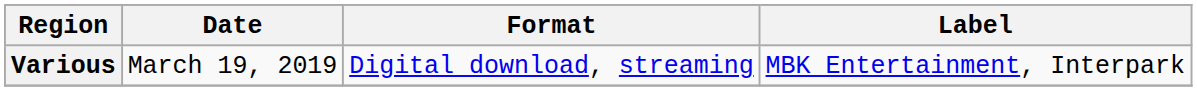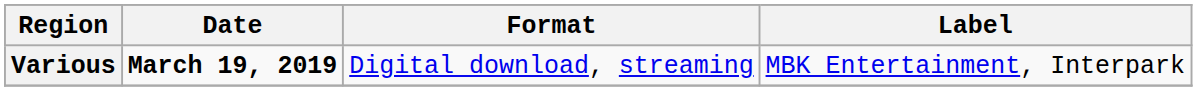Various | Date: normal -> bold
